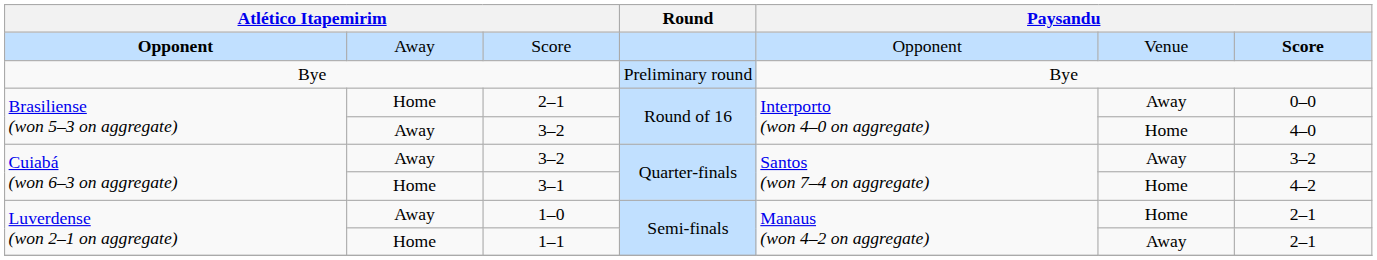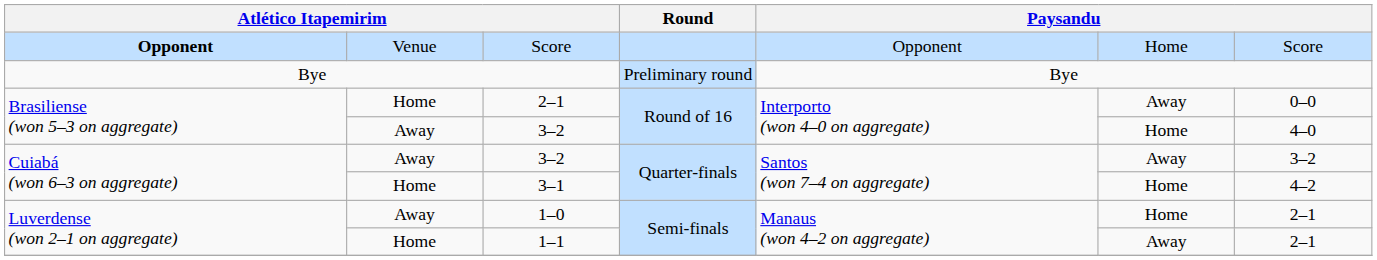row 2 | column 2: Away -> Venue
row 2 | column 6: Venue -> Home
row 2 | column 7: bold -> normal
